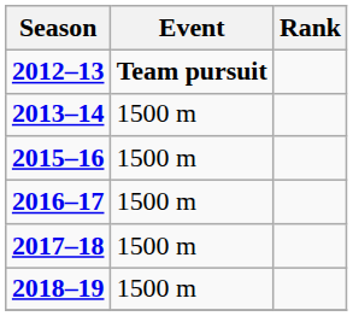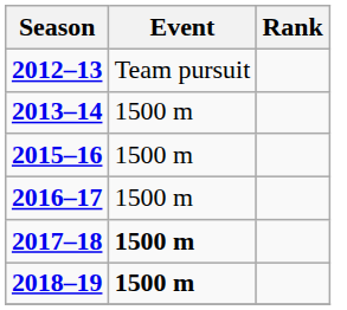2012–13 | Event: bold -> normal
2017–18 | Event: normal -> bold
2018–19 | Event: normal -> bold
